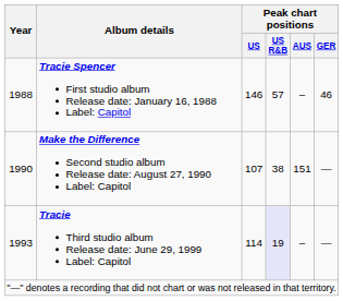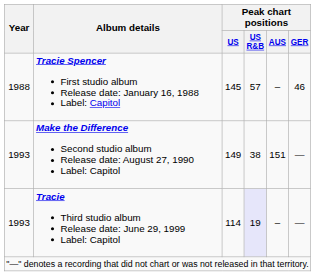row 3 | Peak chart positions / US: 146 -> 145
row 4 | Year: 1990 -> 1993
row 4 | Peak chart positions / US: 107 -> 149
